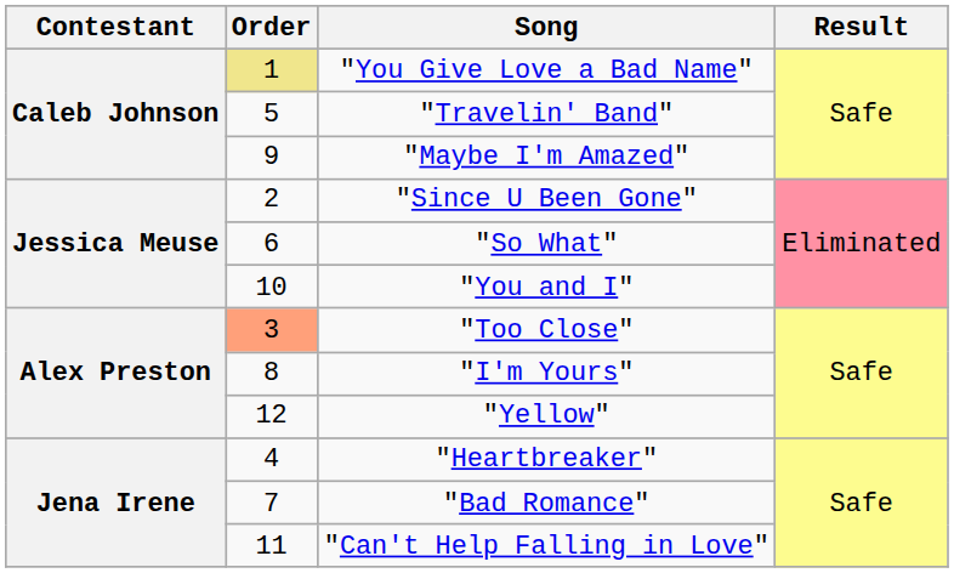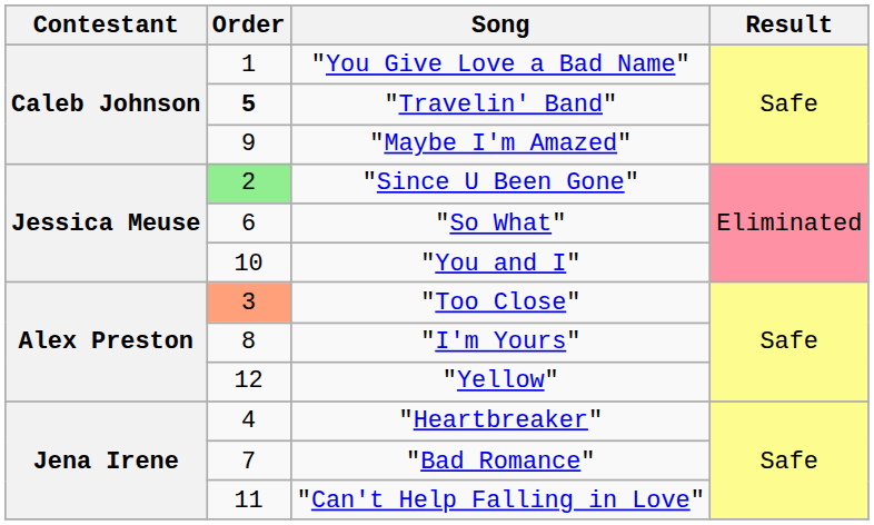"You Give Love a Bad Name" | Order: khaki background -> no background
"Travelin' Band" | Order: normal -> bold
"Since U Been Gone" | Order: no background -> lightgreen background
